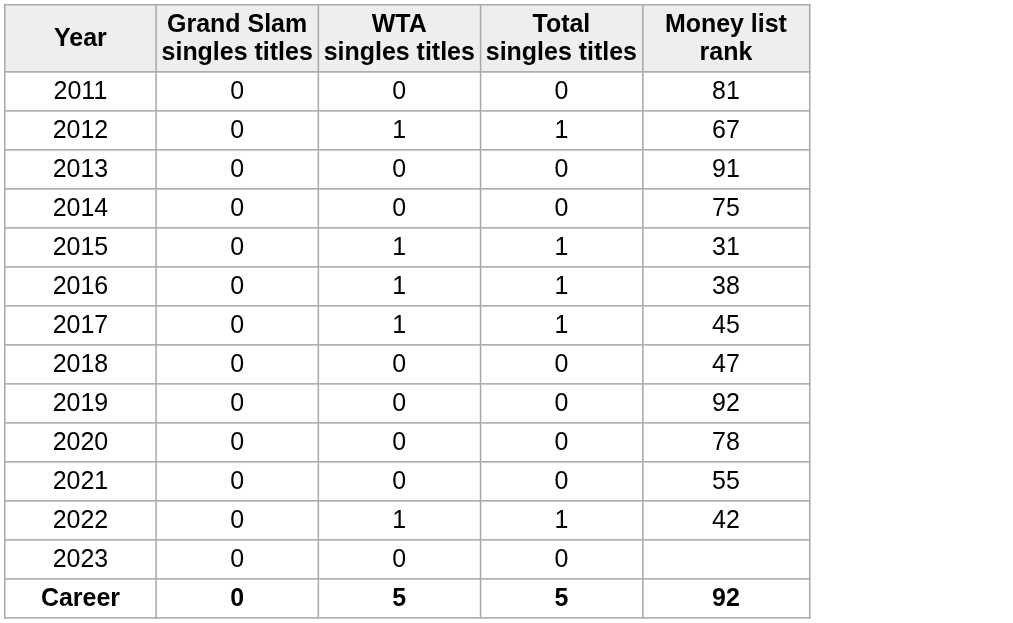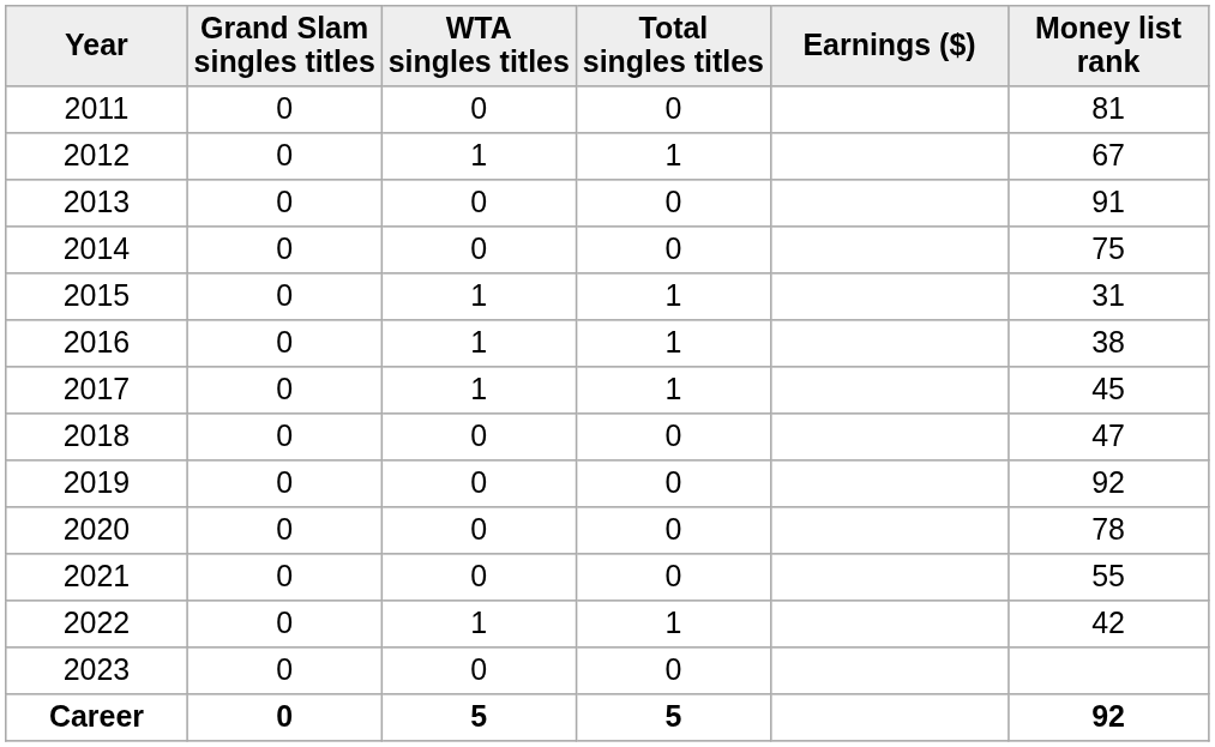+ column: Earnings ($)
